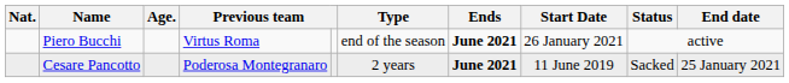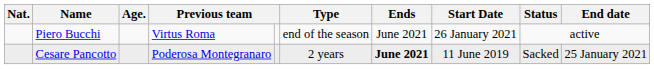Piero Bucchi | Ends: bold -> normal
